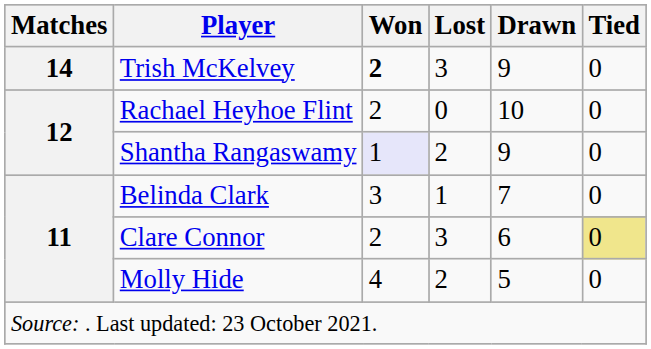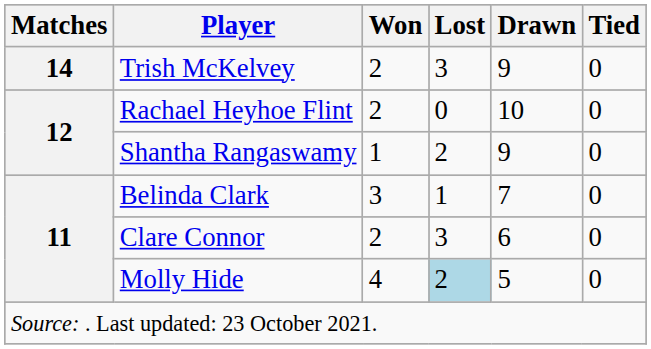Trish McKelvey | Won: bold -> normal
Shantha Rangaswamy | Won: lavender background -> no background
Clare Connor | Tied: khaki background -> no background
Molly Hide | Lost: no background -> lightblue background
